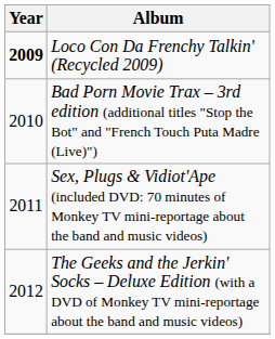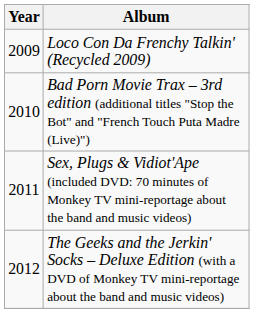Loco Con Da Frenchy Talkin' (Recycled 2009) | Year: bold -> normal
